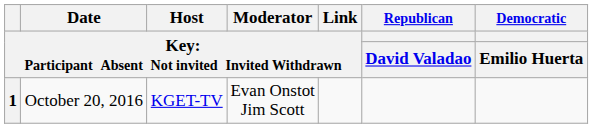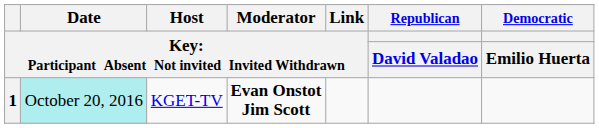1 | column 2: no background -> paleturquoise background
1 | column 4: normal -> bold
